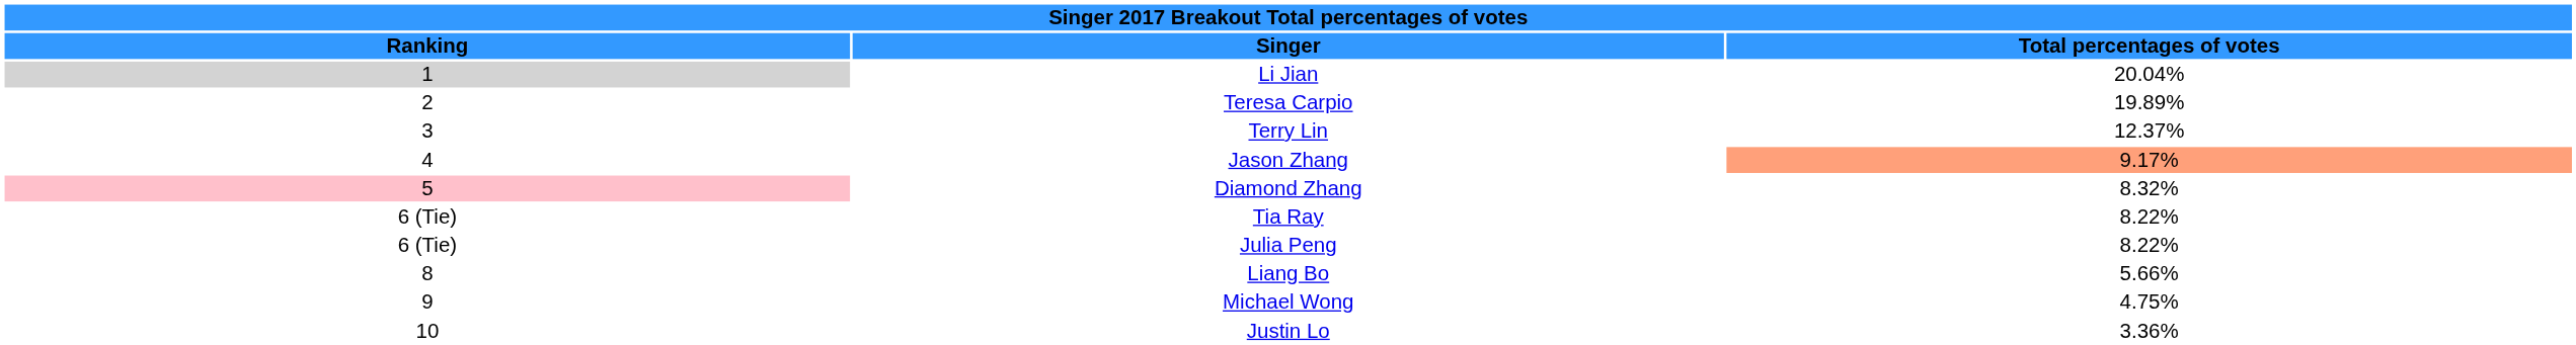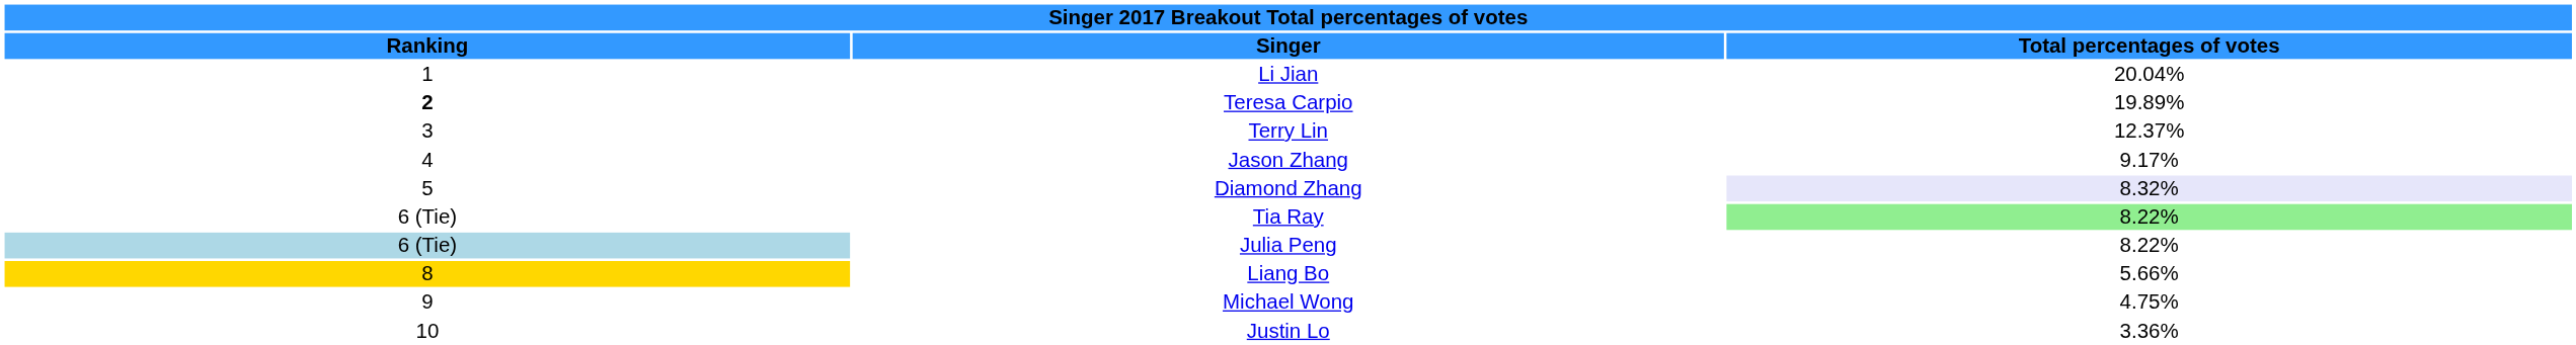Li Jian | column 1: lightgrey background -> no background
Teresa Carpio | column 1: normal -> bold
Jason Zhang | column 3: lightsalmon background -> no background
Diamond Zhang | column 1: pink background -> no background
Diamond Zhang | column 3: no background -> lavender background
Tia Ray | column 3: no background -> lightgreen background
Julia Peng | column 1: no background -> lightblue background
Liang Bo | column 1: no background -> gold background
